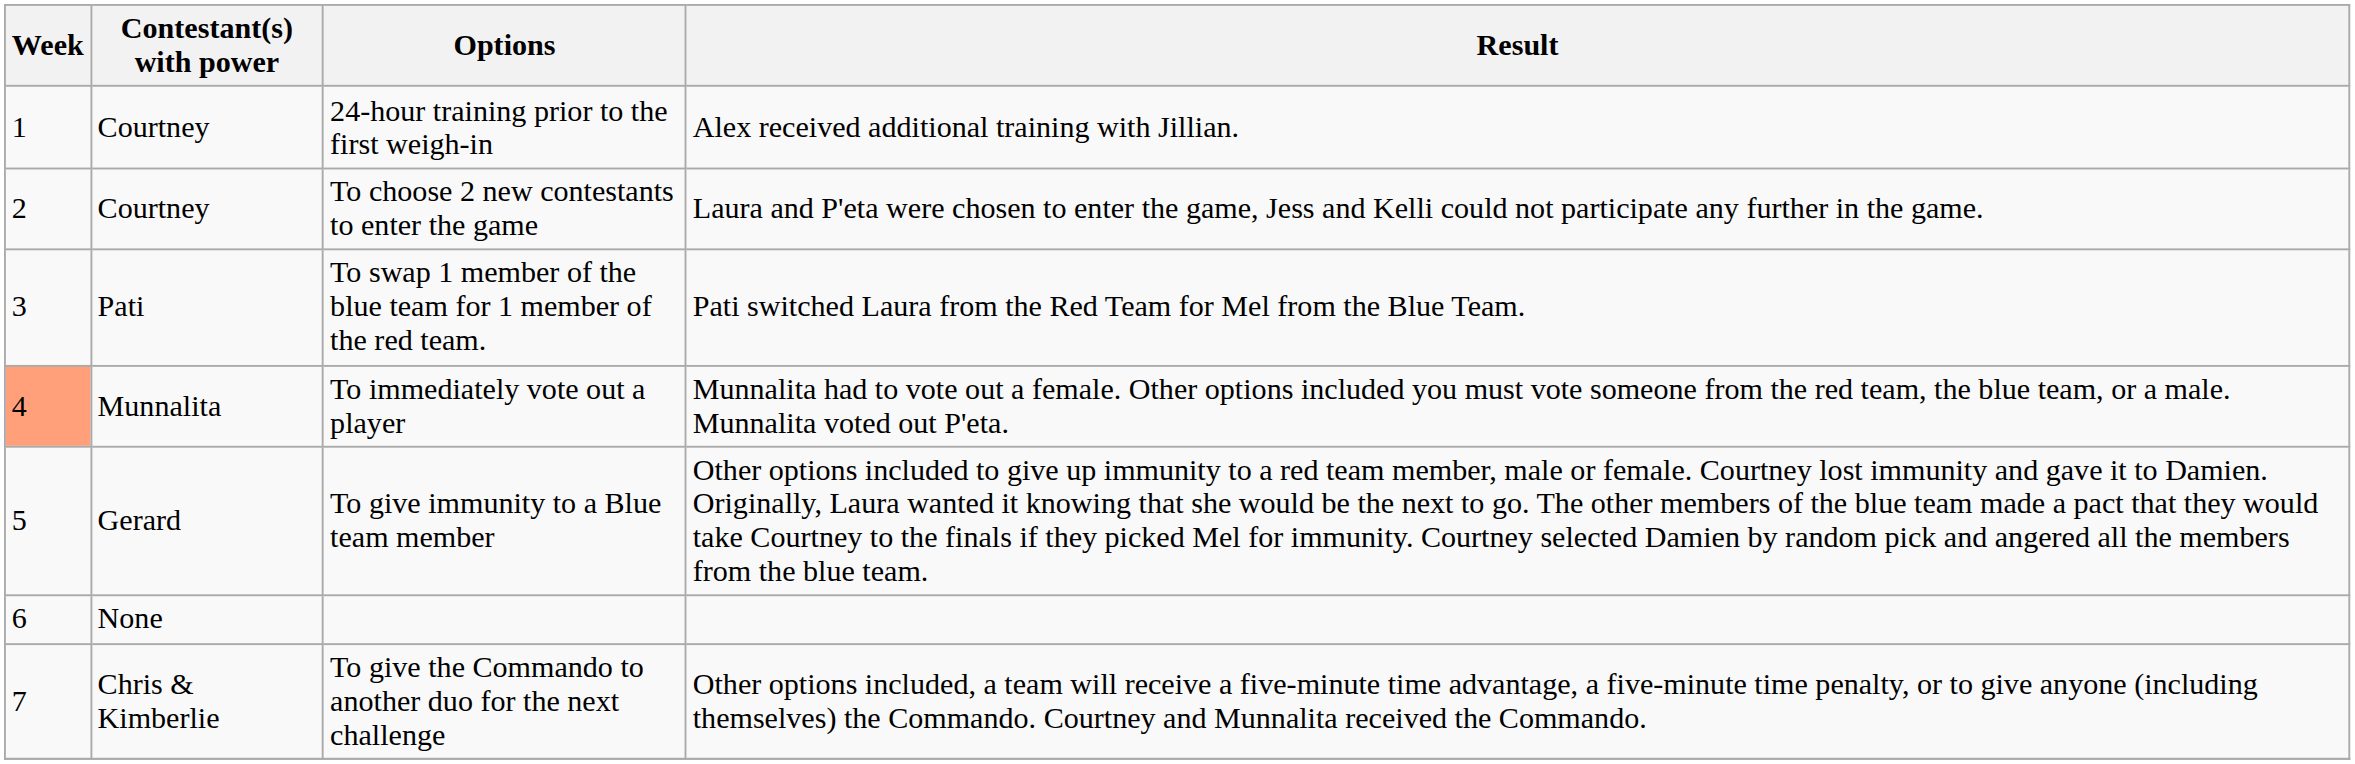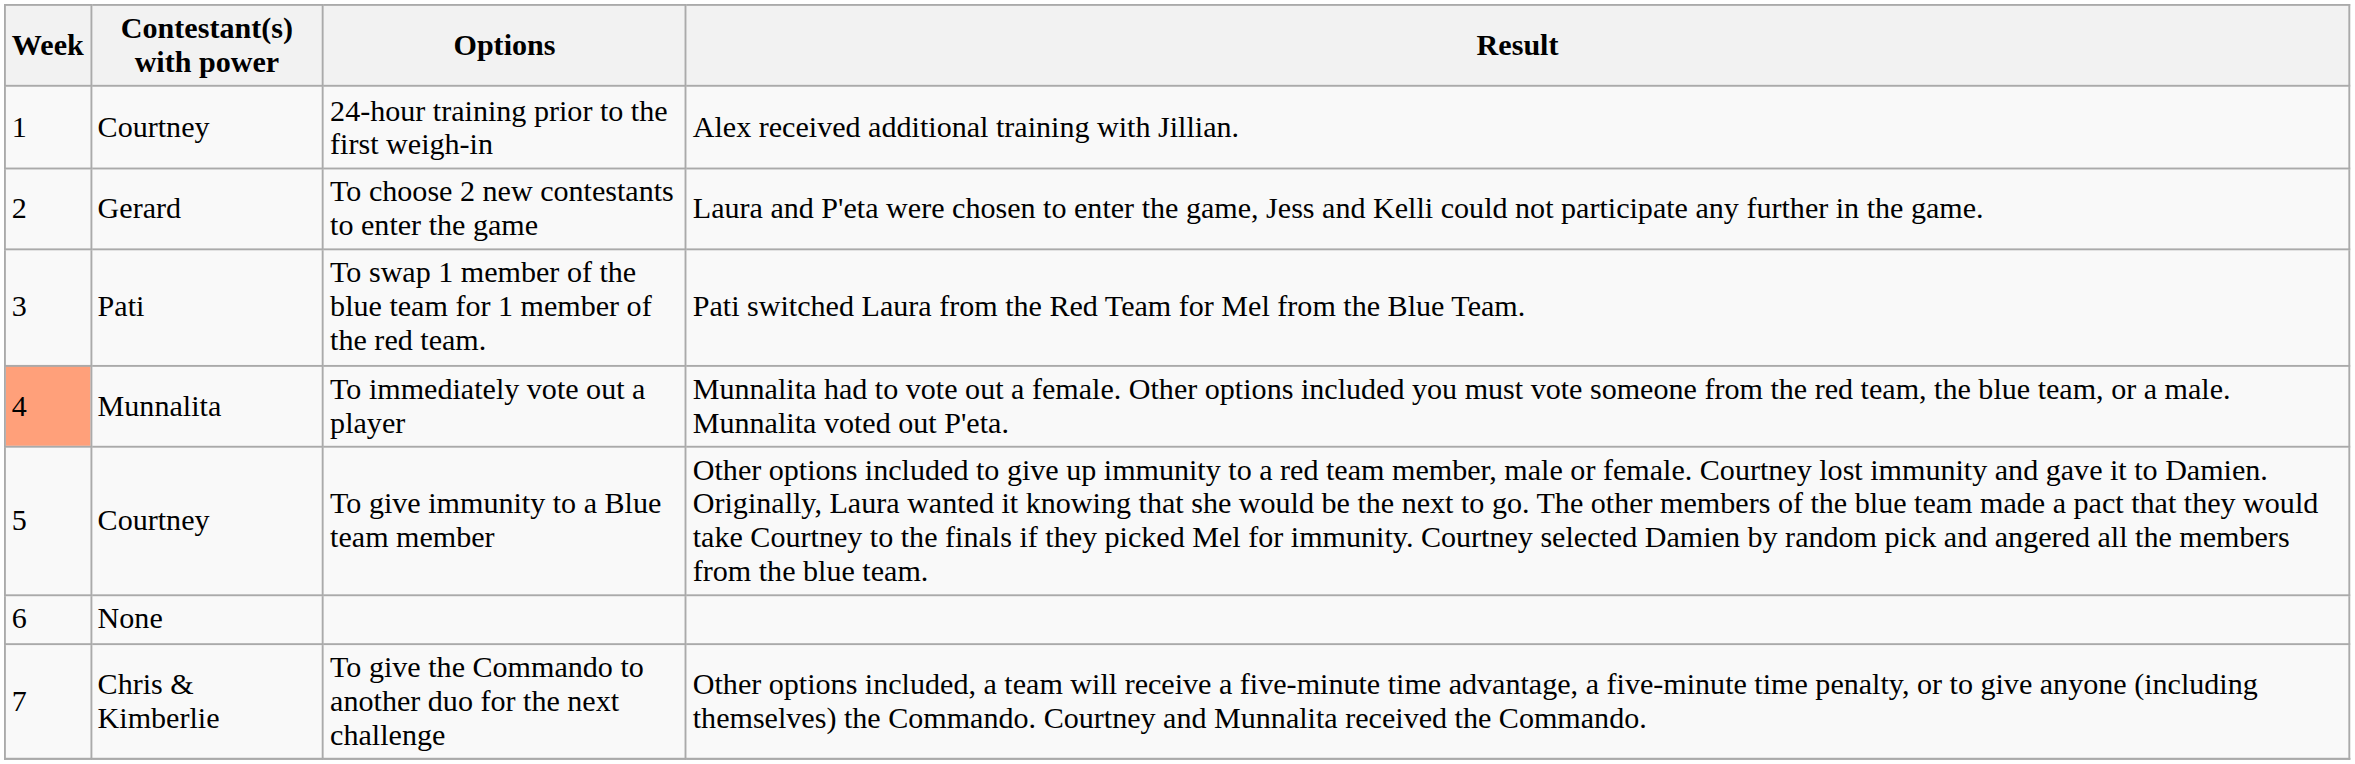To choose 2 new contestants to enter the game | Contestant(s) with power: Courtney -> Gerard
To give immunity to a Blue team member | Contestant(s) with power: Gerard -> Courtney
